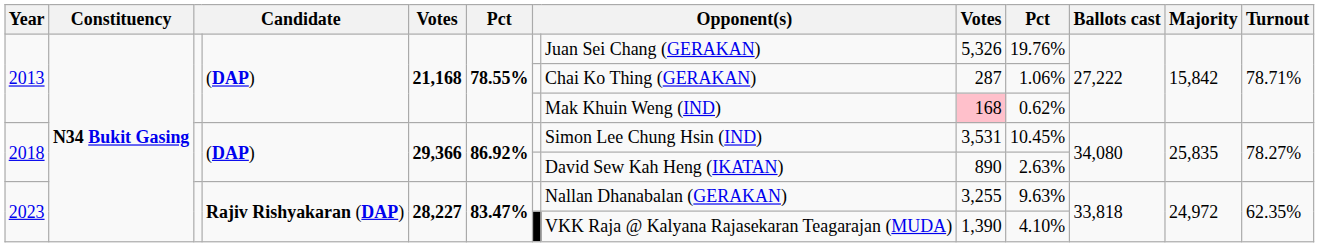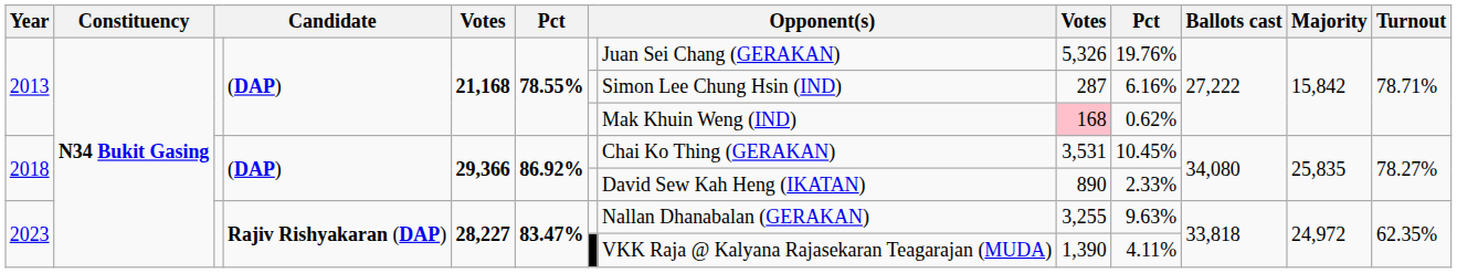row 3 | column 8: Chai Ko Thing (GERAKAN) -> Simon Lee Chung Hsin (IND)
row 3 | column 10: 1.06% -> 6.16%
row 5 | column 8: Simon Lee Chung Hsin (IND) -> Chai Ko Thing (GERAKAN)
row 6 | column 10: 2.63% -> 2.33%
row 8 | column 10: 4.10% -> 4.11%
